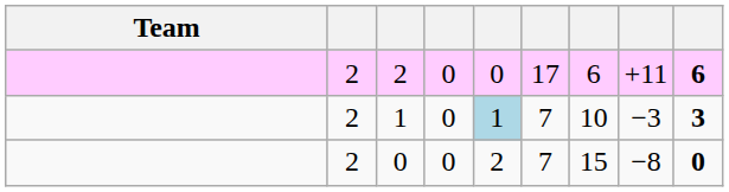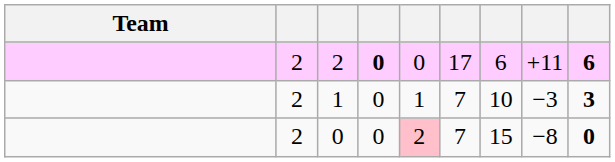row 2 | column 4: normal -> bold
row 3 | column 5: lightblue background -> no background
row 4 | column 5: no background -> pink background
